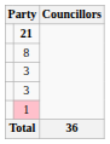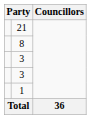21 | column 2: bold -> normal
1 | column 2: pink background -> no background
